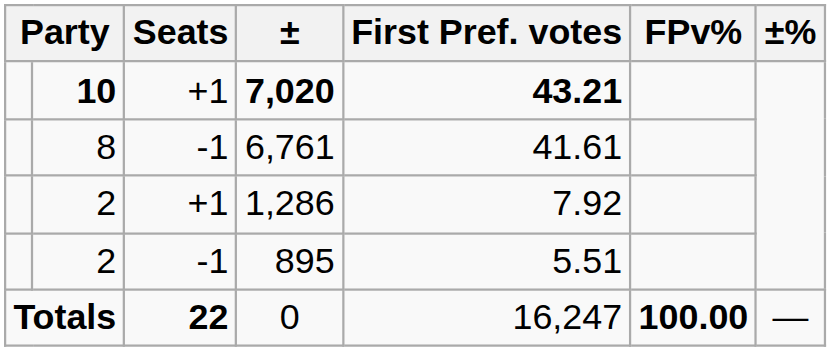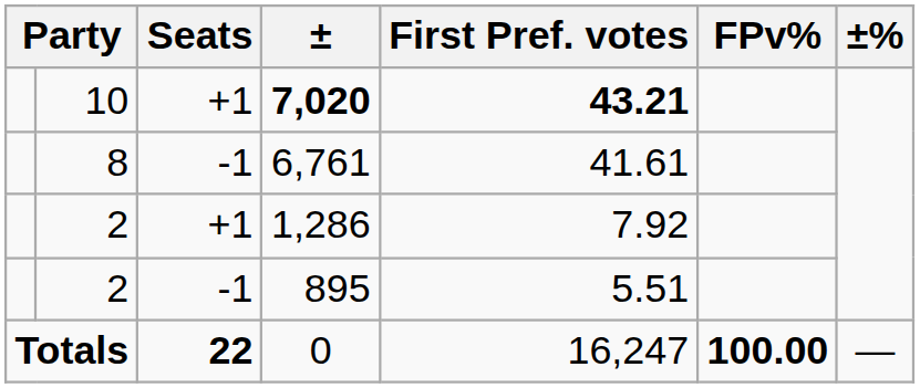7,020 | column 2: bold -> normal
